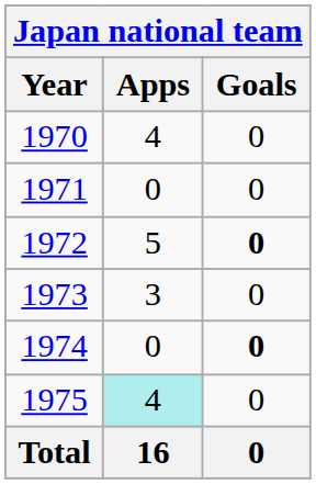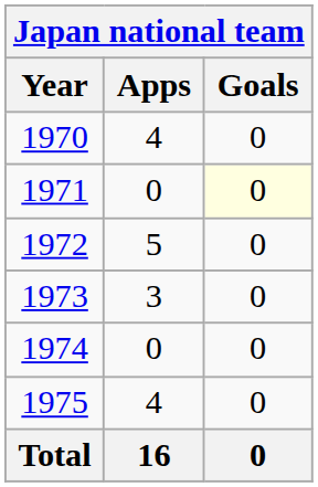1971 | Goals: no background -> lightyellow background
1972 | Goals: bold -> normal
1974 | Goals: bold -> normal
1975 | Apps: paleturquoise background -> no background
